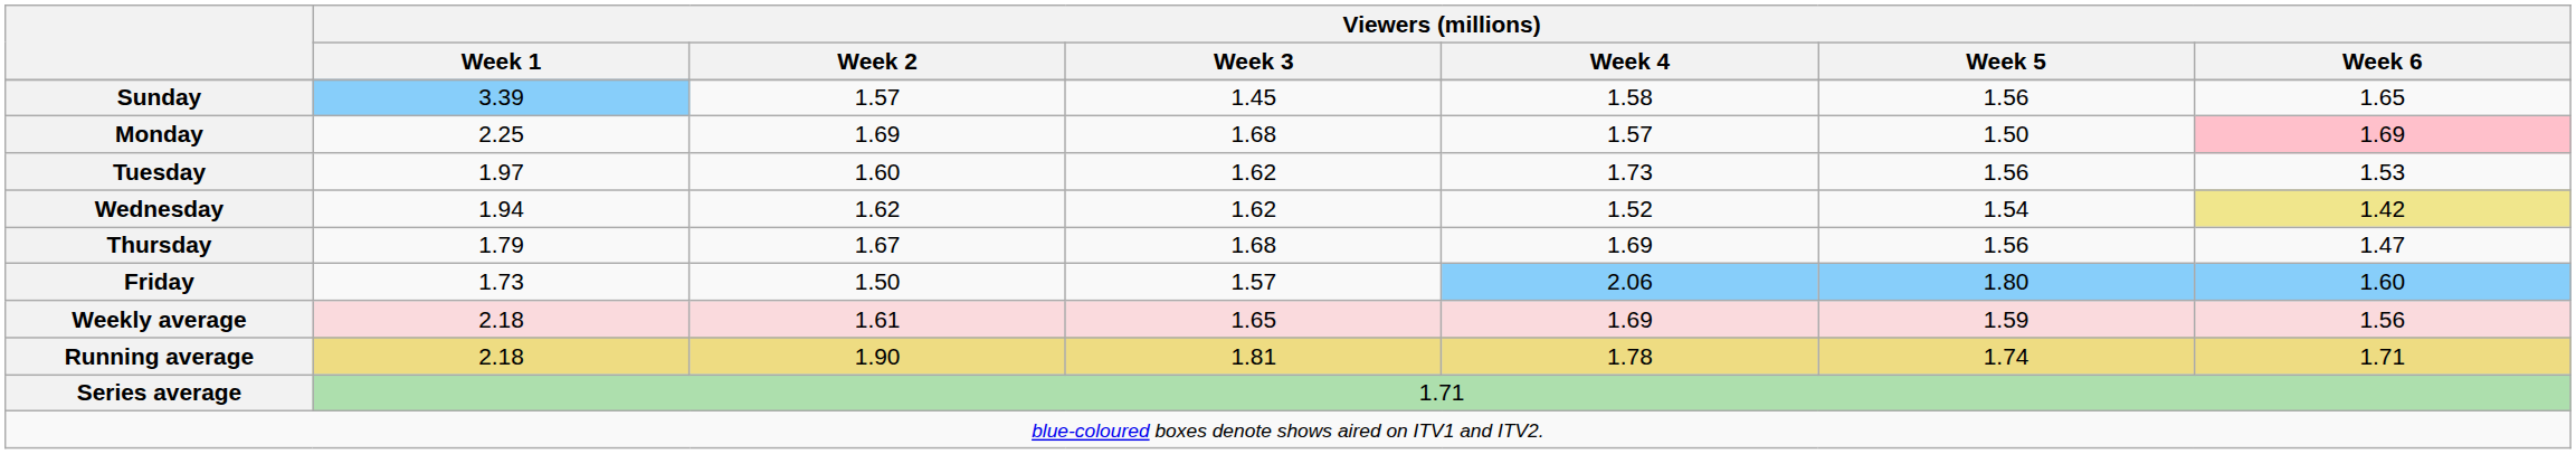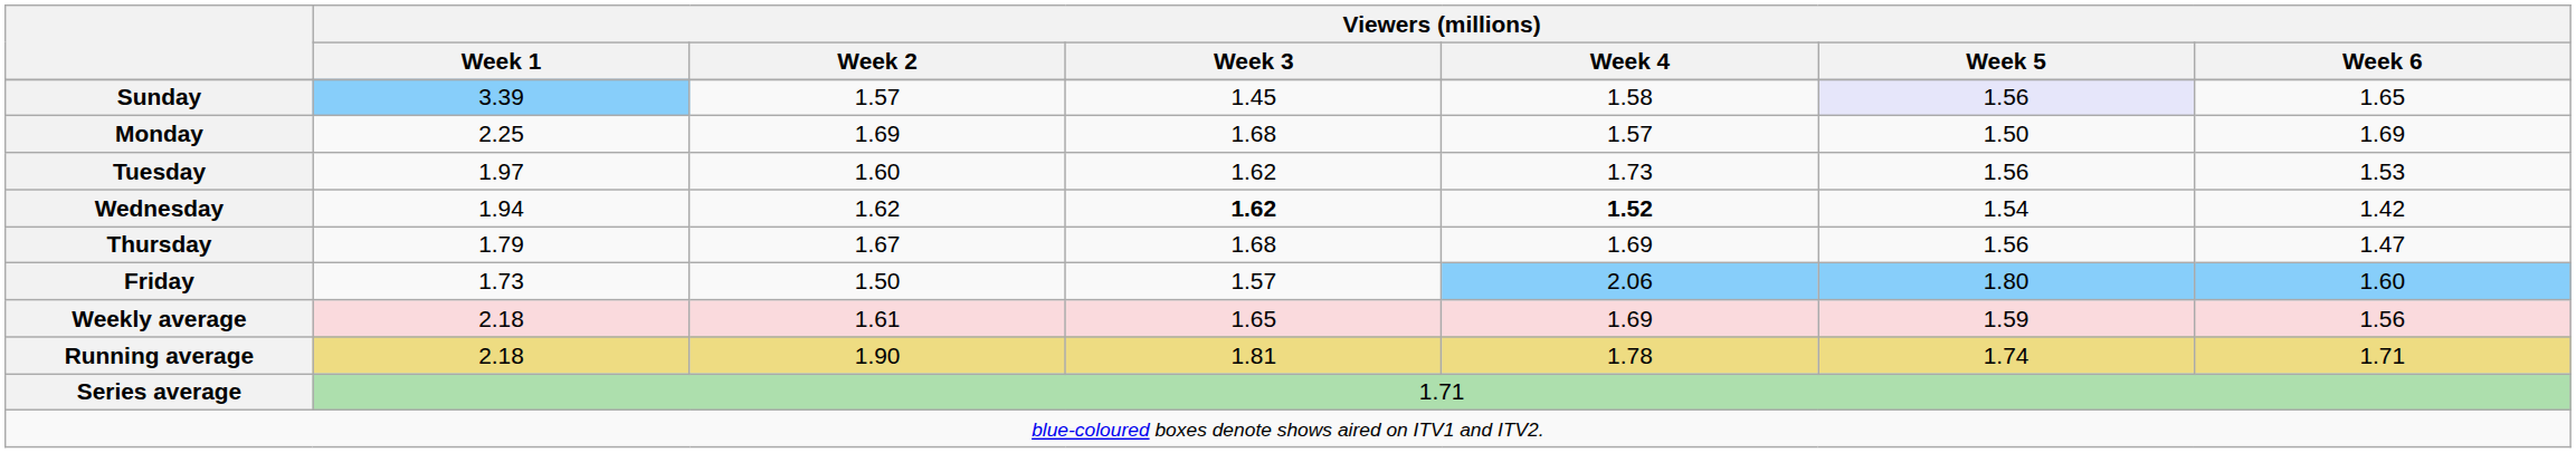Sunday | Viewers (millions) / Week 5: no background -> lavender background
Monday | Viewers (millions) / Week 6: pink background -> no background
Wednesday | Viewers (millions) / Week 3: normal -> bold
Wednesday | Viewers (millions) / Week 4: normal -> bold
Wednesday | Viewers (millions) / Week 6: khaki background -> no background
